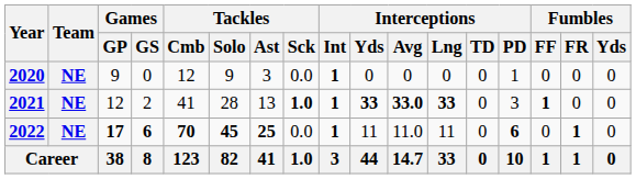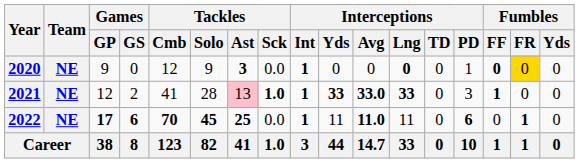2020 | Tackles / Ast: normal -> bold
2020 | Interceptions / Lng: normal -> bold
2020 | Fumbles / FF: normal -> bold
2020 | Fumbles / FR: no background -> gold background
2021 | Tackles / Ast: no background -> pink background
2022 | Interceptions / Avg: normal -> bold
